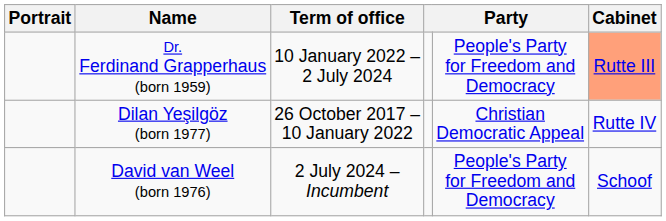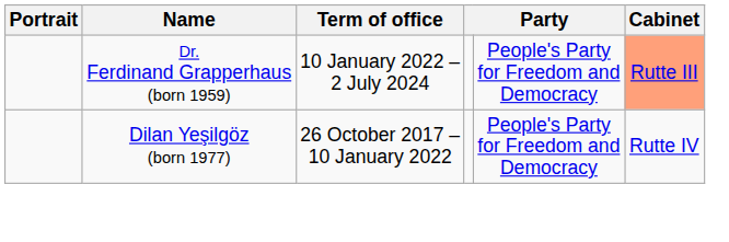Dilan Yeşilgöz (born 1977) | column 5: Christian Democratic Appeal -> People's Party for Freedom and Democracy
- row: David van Weel (born 1976) | 2 July 2024 – Incumbent | People's Party for Freedom and Democracy | Schoof
